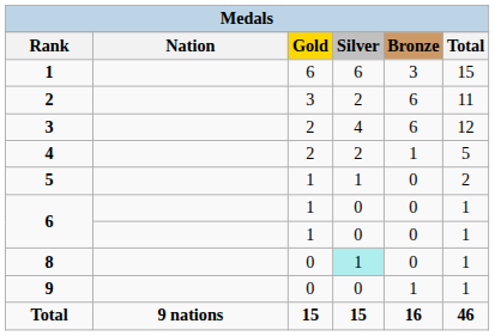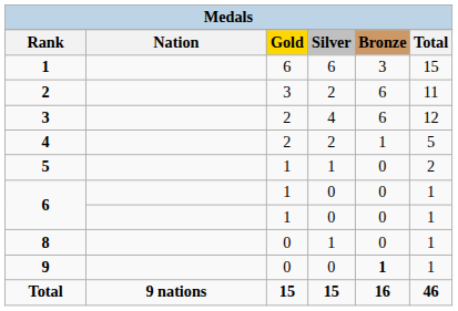8 | column 4: paleturquoise background -> no background
9 | column 5: normal -> bold
